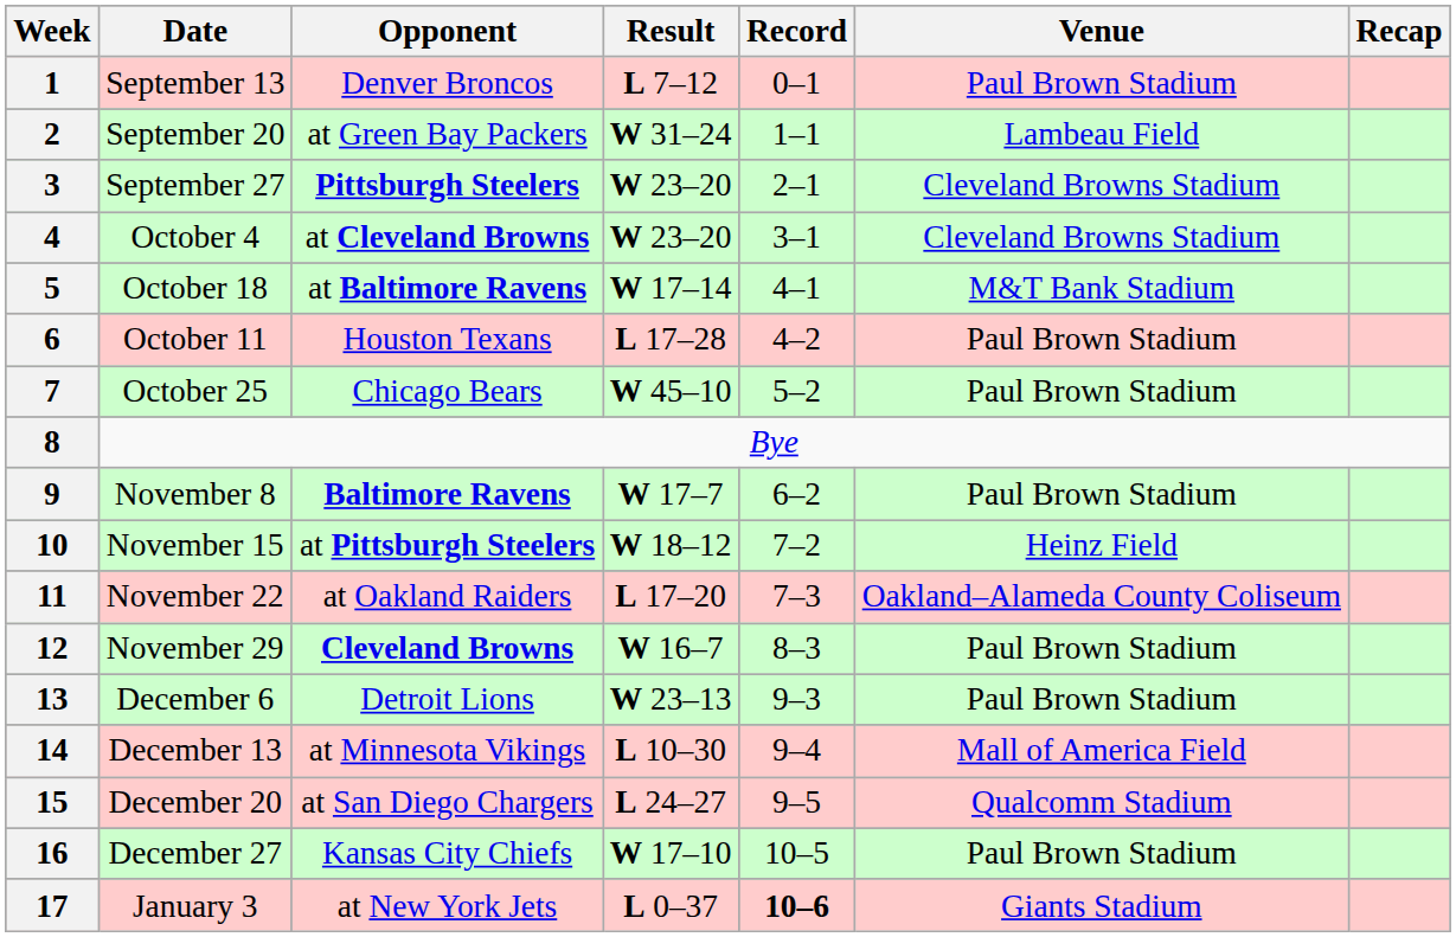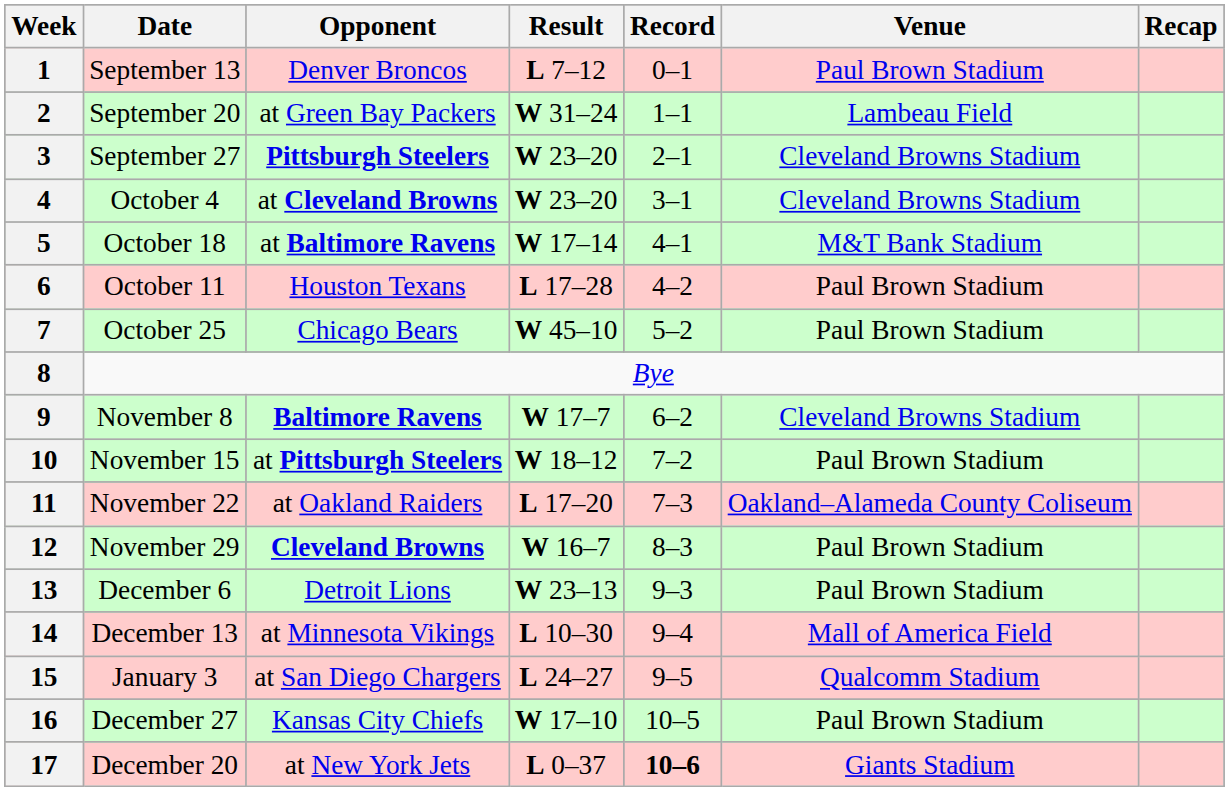9 | Venue: Paul Brown Stadium -> Cleveland Browns Stadium
10 | Venue: Heinz Field -> Paul Brown Stadium
15 | Date: December 20 -> January 3
17 | Date: January 3 -> December 20
